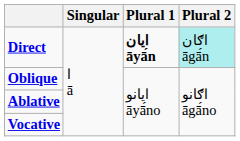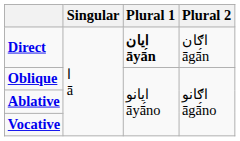Direct | Plural 2: paleturquoise background -> no background
